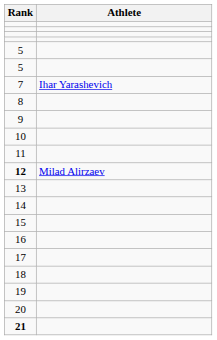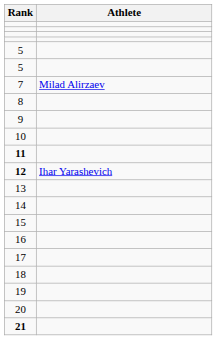row 8 | Athlete: Ihar Yarashevich -> Milad Alirzaev
row 12 | Rank: normal -> bold
row 13 | Athlete: Milad Alirzaev -> Ihar Yarashevich
